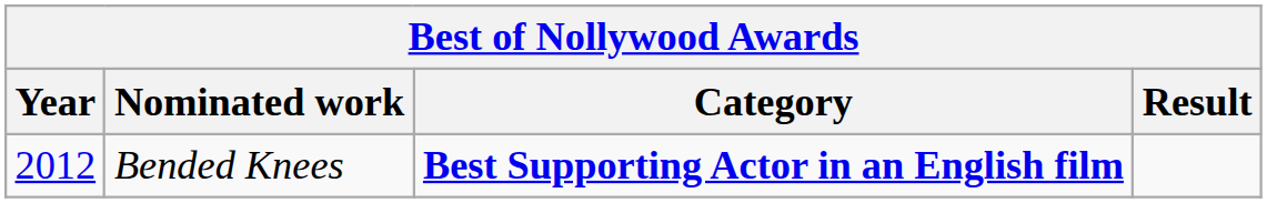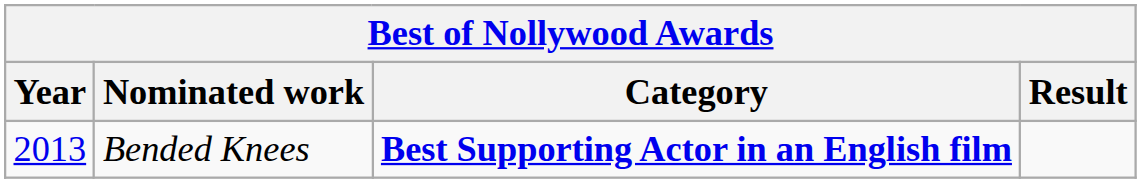Bended Knees | Year: 2012 -> 2013
